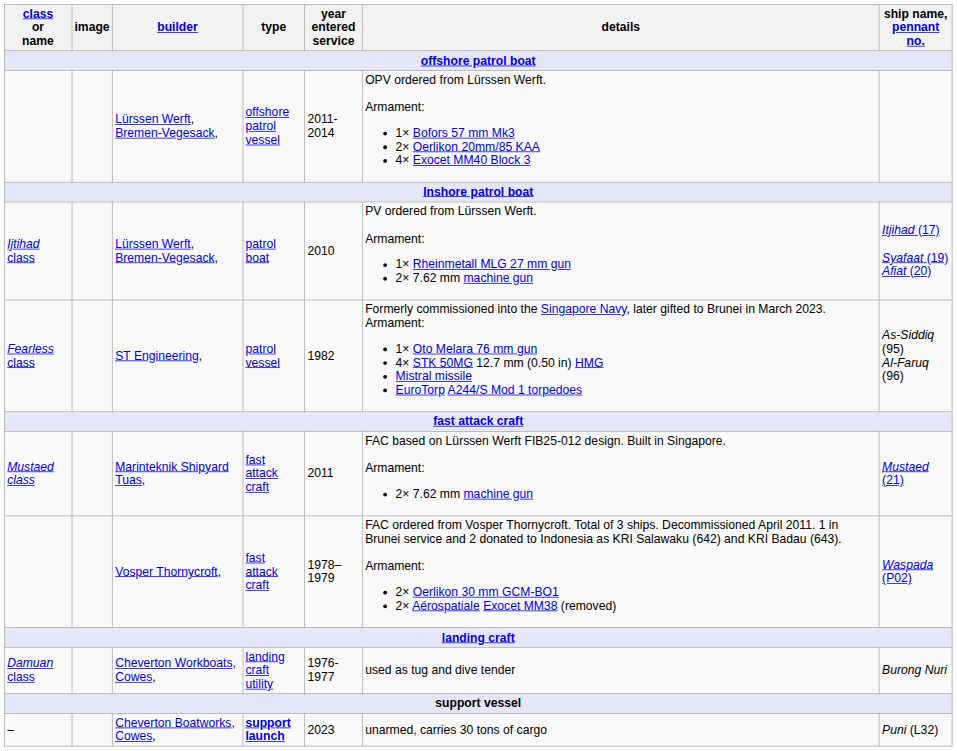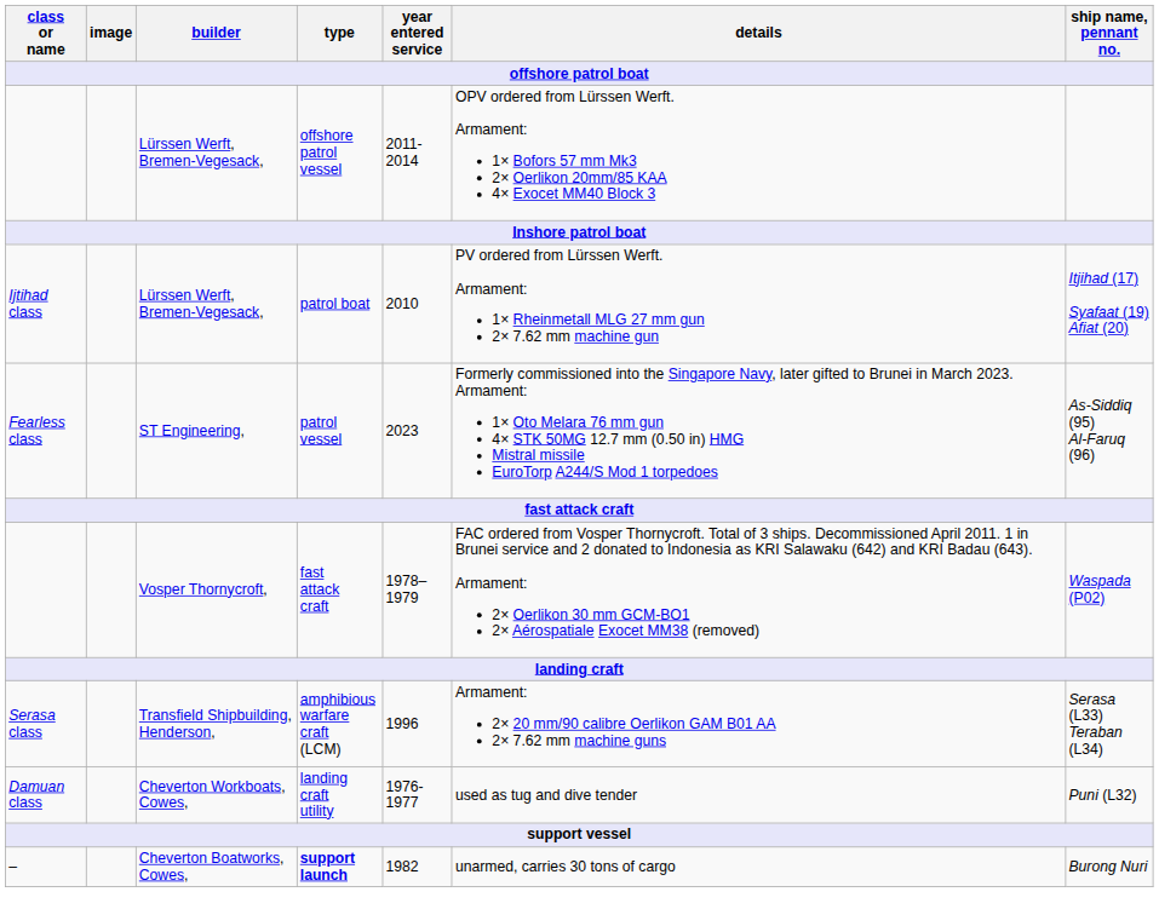Fearless class | year entered service: 1982 -> 2023
- row: Mustaed class | Marinteknik Shipyard Tuas, | fast attack craft | 2011 | FAC based on Lürssen Werft FIB25-012 design. Built in Singapore. Armament: 2× 7.62 mm machine gun | Mustaed (21)
+ row: Serasa class | Transfield Shipbuilding, Henderson, | amphibious warfare craft (LCM) | 1996 | Armament: 2× 20 mm/90 calibre Oerlikon GAM B01 AA 2× 7.62 mm machine guns | Serasa (L33) Teraban (L34)
Damuan class | ship name, pennant no.: Burong Nuri -> Puni (L32)
– | year entered service: 2023 -> 1982
– | ship name, pennant no.: Puni (L32) -> Burong Nuri
